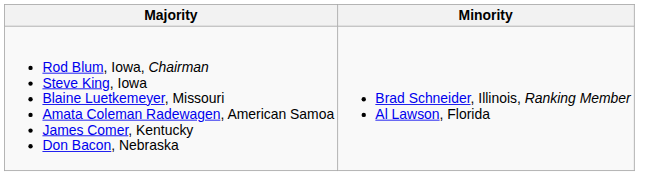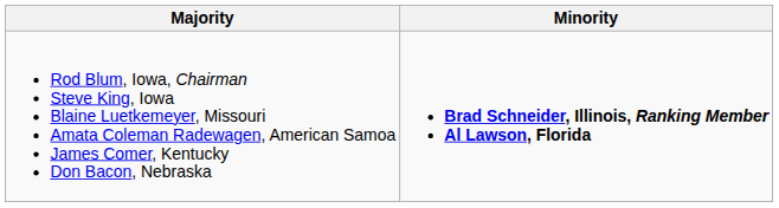row 2 | Minority: normal -> bold
